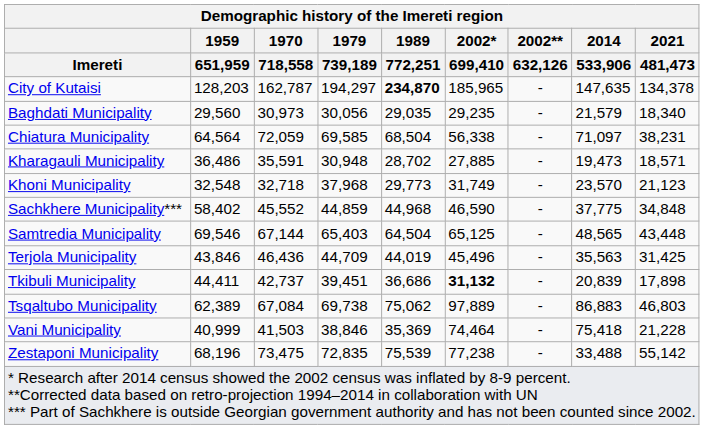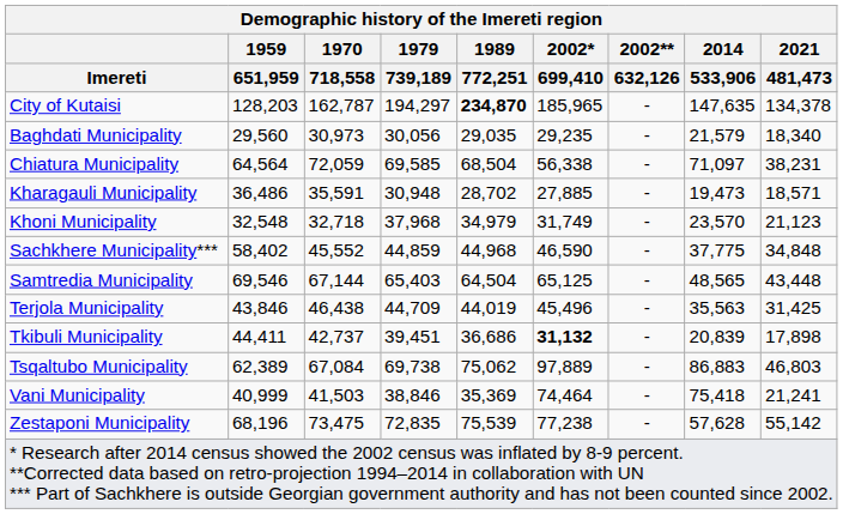Khoni Municipality | 1989 / 772,251: 29,773 -> 34,979
Terjola Municipality | 1970 / 718,558: 46,436 -> 46,438
Vani Municipality | 2021 / 481,473: 21,228 -> 21,241
Zestaponi Municipality | 2014 / 533,906: 33,488 -> 57,628
